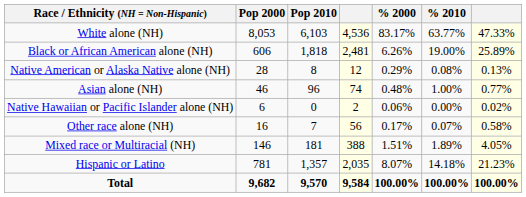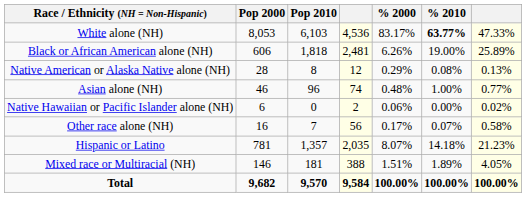White alone (NH) | % 2010: normal -> bold
rows swapped: Mixed race or Multiracial (NH) <-> Hispanic or Latino
